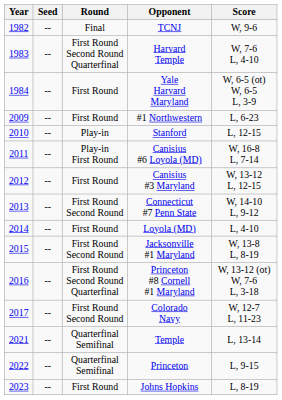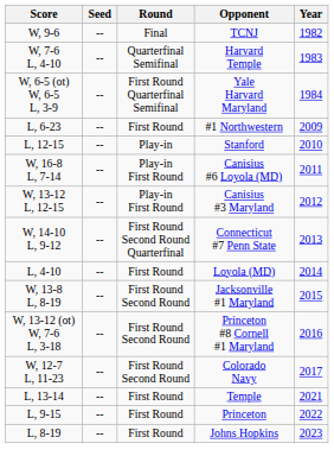columns swapped: Year <-> Score
Harvard Temple | Round: First Round Second Round Quarterfinal -> Quarterfinal Semifinal
Yale Harvard Maryland | Round: First Round -> First Round Quarterfinal Semifinal
Canisius #3 Maryland | Round: First Round -> Play-in First Round
Connecticut #7 Penn State | Round: First Round Second Round -> First Round Second Round Quarterfinal
Princeton #8 Cornell #1 Maryland | Round: First Round Second Round Quarterfinal -> First Round Second Round
Temple | Round: Quarterfinal Semifinal -> First Round
Princeton | Round: Quarterfinal Semifinal -> First Round
